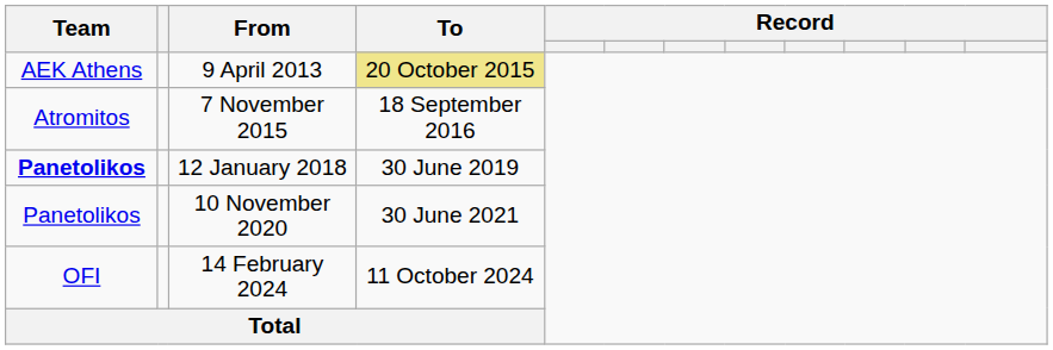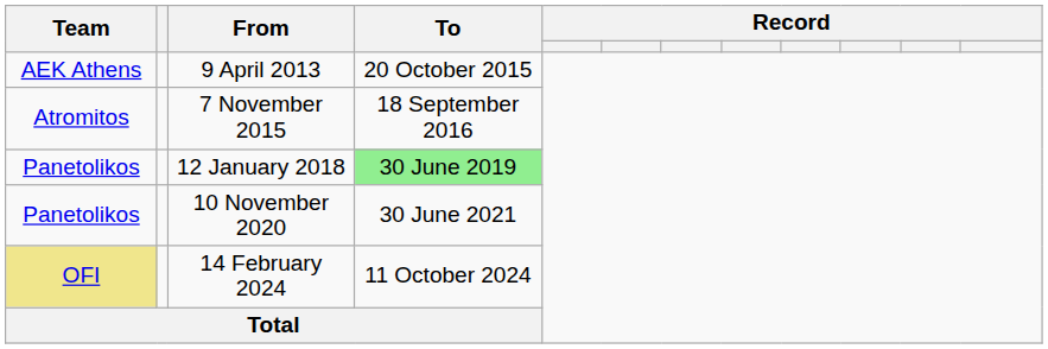9 April 2013 | To: khaki background -> no background
12 January 2018 | Team: bold -> normal
12 January 2018 | To: no background -> lightgreen background
14 February 2024 | Team: no background -> khaki background
